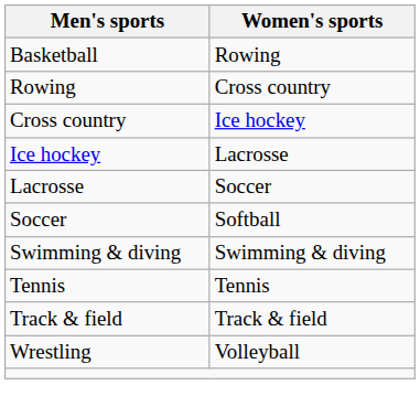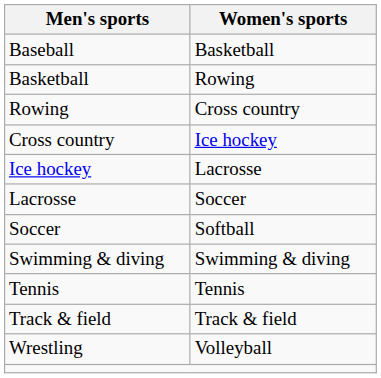+ row: Baseball | Basketball
